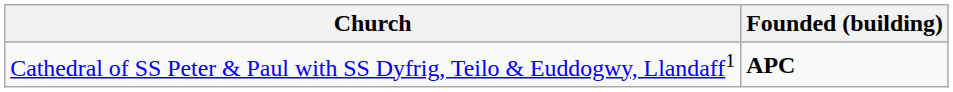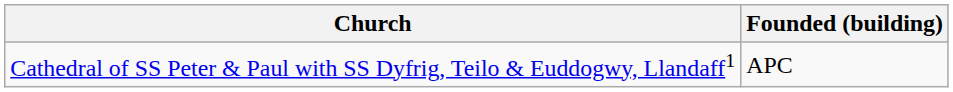row 2 | Founded (building): bold -> normal
